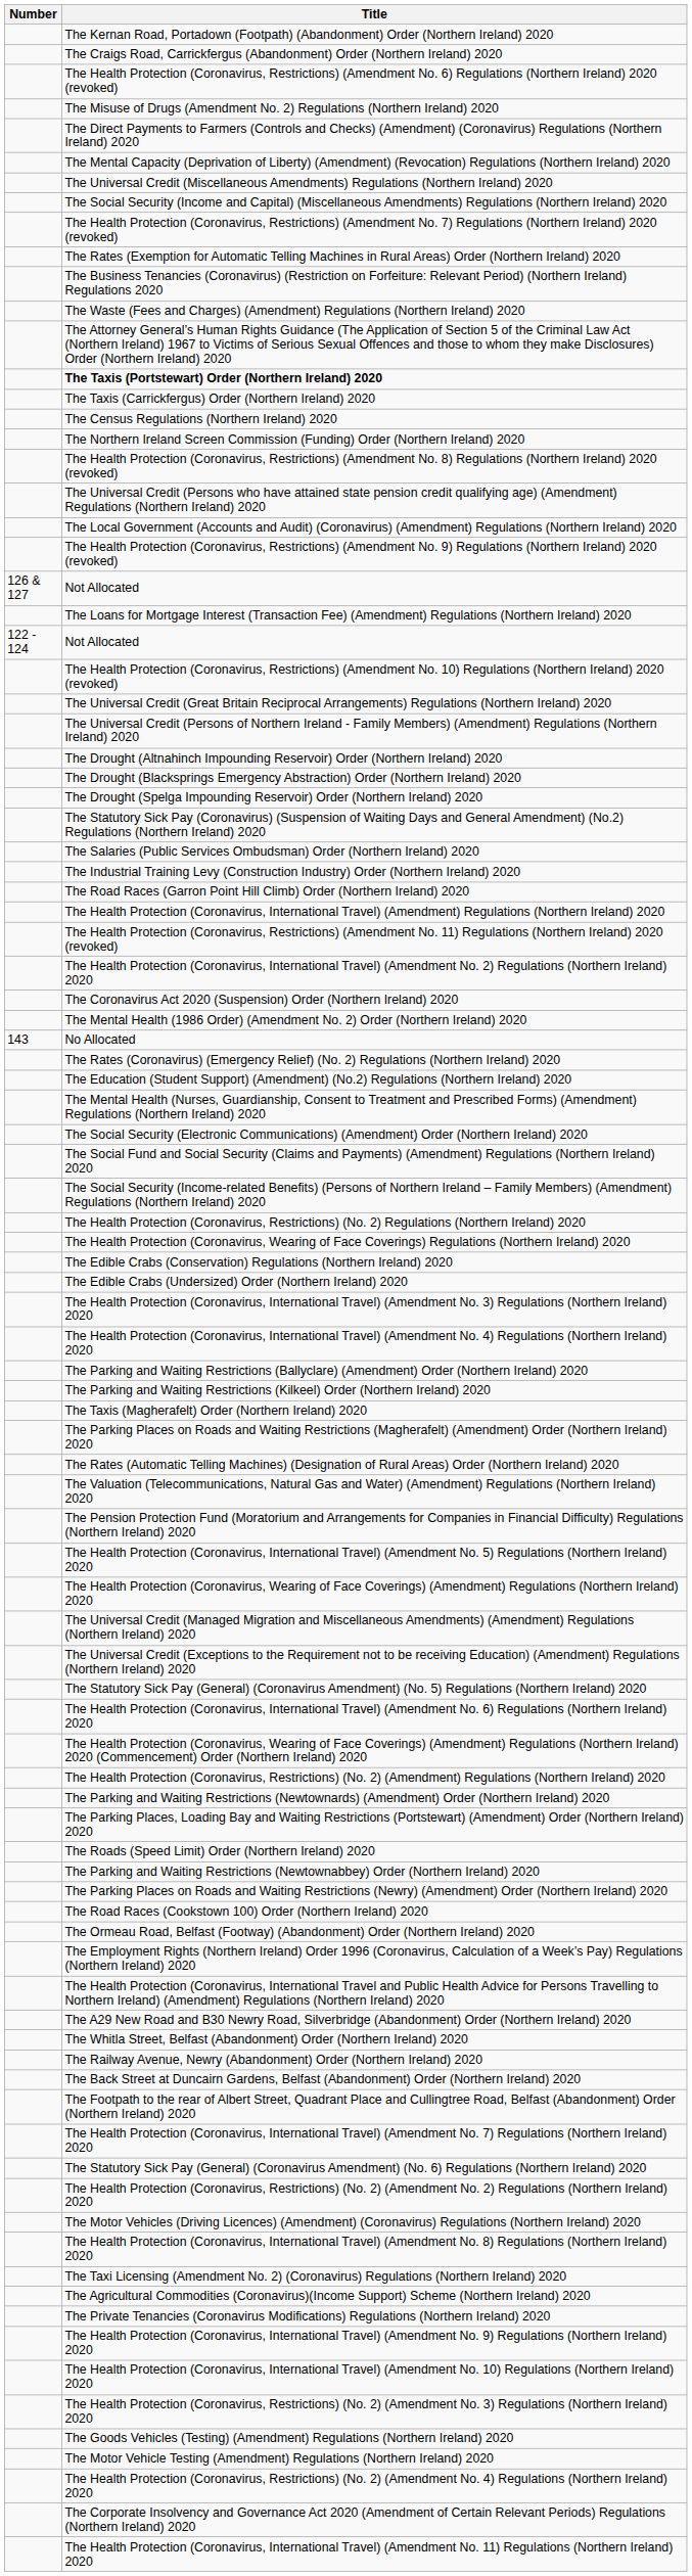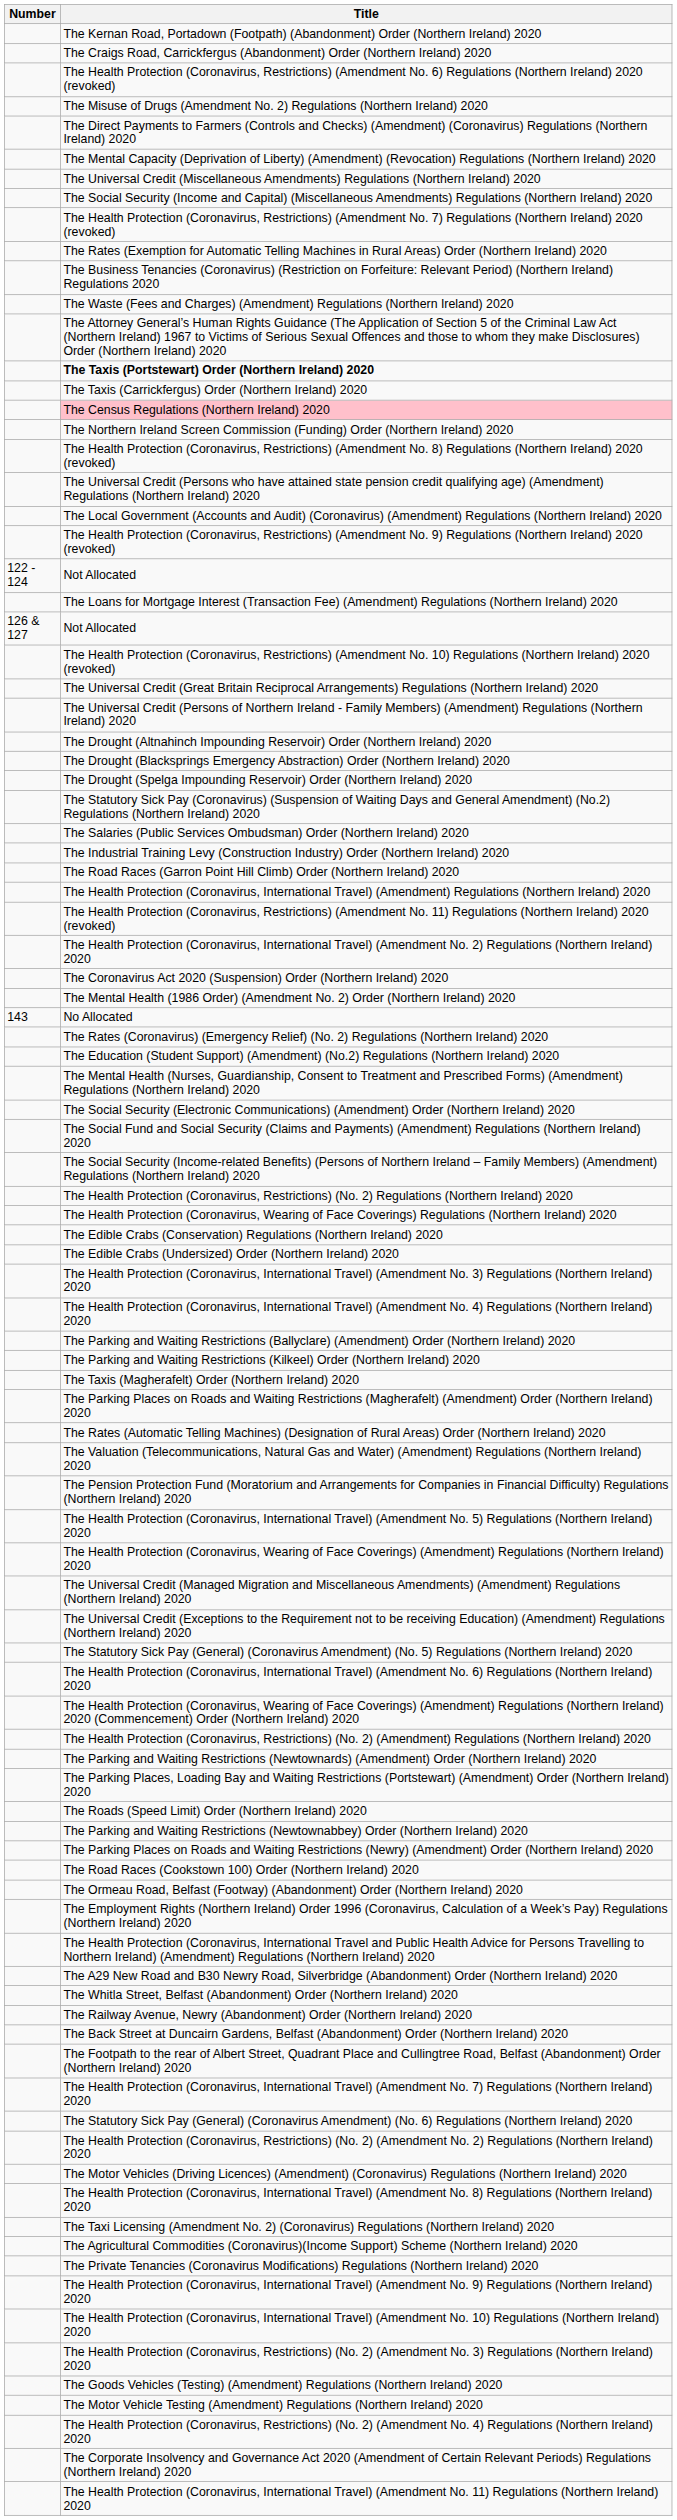row 17 | Title: no background -> pink background
row 23 | Number: 126 & 127 -> 122 - 124
row 25 | Number: 122 - 124 -> 126 & 127
